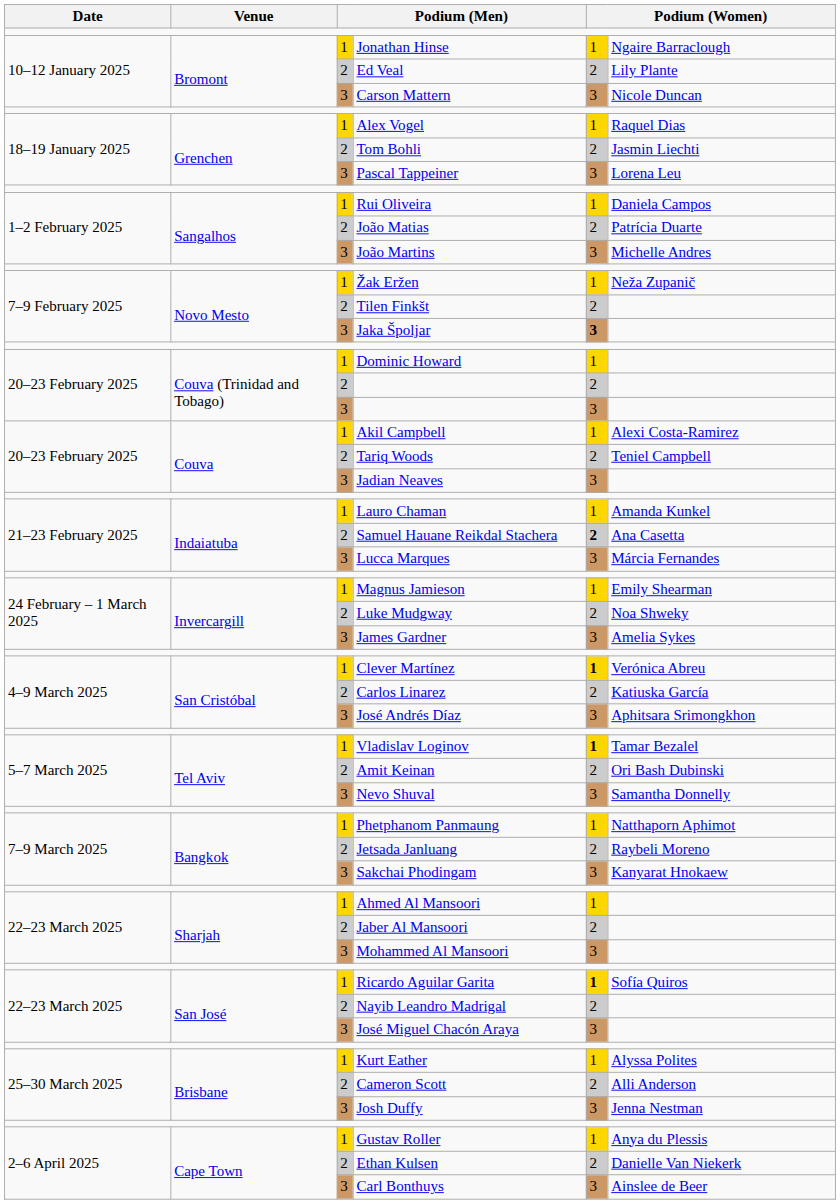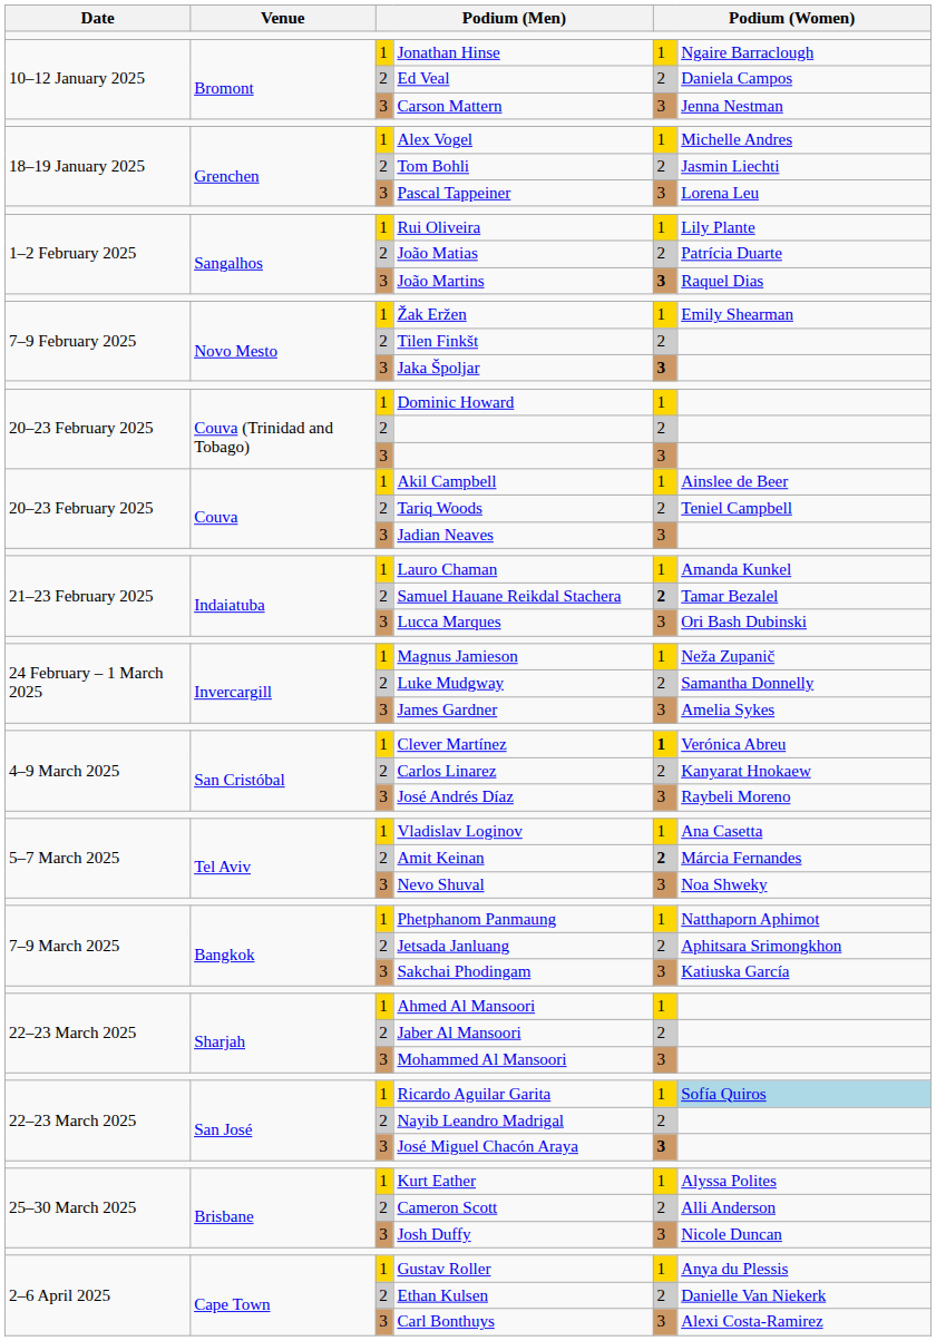Ed Veal | column 6: Lily Plante -> Daniela Campos
Carson Mattern | column 6: Nicole Duncan -> Jenna Nestman
Alex Vogel | column 6: Raquel Dias -> Michelle Andres
Rui Oliveira | column 6: Daniela Campos -> Lily Plante
João Martins | column 5: normal -> bold
João Martins | column 6: Michelle Andres -> Raquel Dias
Žak Eržen | column 6: Neža Zupanič -> Emily Shearman
Akil Campbell | column 6: Alexi Costa-Ramirez -> Ainslee de Beer
Samuel Hauane Reikdal Stachera | column 6: Ana Casetta -> Tamar Bezalel
Lucca Marques | column 6: Márcia Fernandes -> Ori Bash Dubinski
Magnus Jamieson | column 6: Emily Shearman -> Neža Zupanič
Luke Mudgway | column 6: Noa Shweky -> Samantha Donnelly
Carlos Linarez | column 6: Katiuska García -> Kanyarat Hnokaew
José Andrés Díaz | column 6: Aphitsara Srimongkhon -> Raybeli Moreno
Vladislav Loginov | column 5: bold -> normal
Vladislav Loginov | column 6: Tamar Bezalel -> Ana Casetta
Amit Keinan | column 5: normal -> bold
Amit Keinan | column 6: Ori Bash Dubinski -> Márcia Fernandes
Nevo Shuval | column 6: Samantha Donnelly -> Noa Shweky
Jetsada Janluang | column 6: Raybeli Moreno -> Aphitsara Srimongkhon
Sakchai Phodingam | column 6: Kanyarat Hnokaew -> Katiuska García
Ricardo Aguilar Garita | column 5: bold -> normal
Ricardo Aguilar Garita | column 6: no background -> lightblue background
José Miguel Chacón Araya | column 5: normal -> bold
Josh Duffy | column 6: Jenna Nestman -> Nicole Duncan
Carl Bonthuys | column 6: Ainslee de Beer -> Alexi Costa-Ramirez
